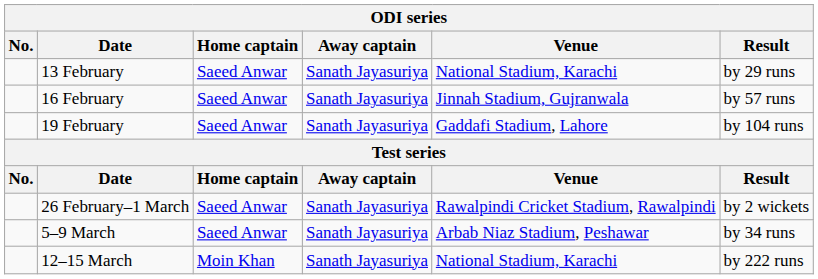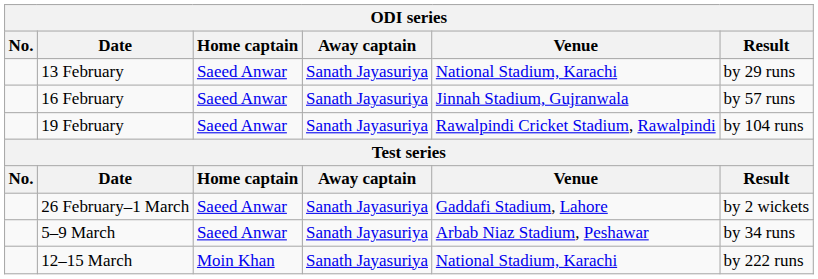19 February | Venue: Gaddafi Stadium, Lahore -> Rawalpindi Cricket Stadium, Rawalpindi
26 February–1 March | Venue: Rawalpindi Cricket Stadium, Rawalpindi -> Gaddafi Stadium, Lahore
